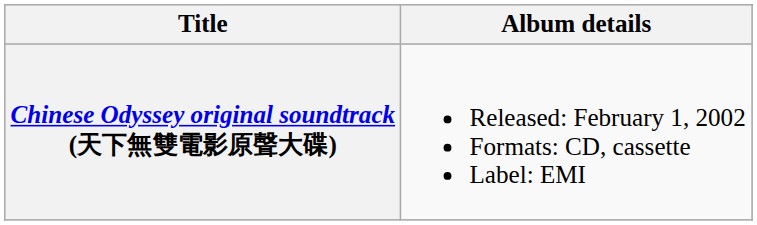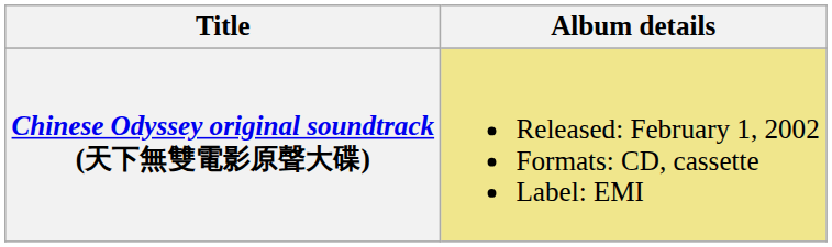Chinese Odyssey original soundtrack (天下無雙電影原聲大碟) | Album details: no background -> khaki background
